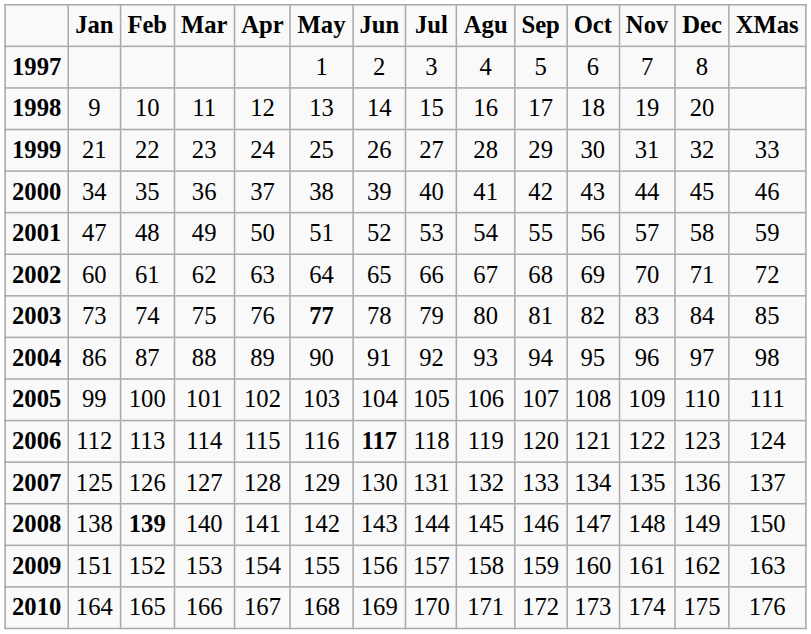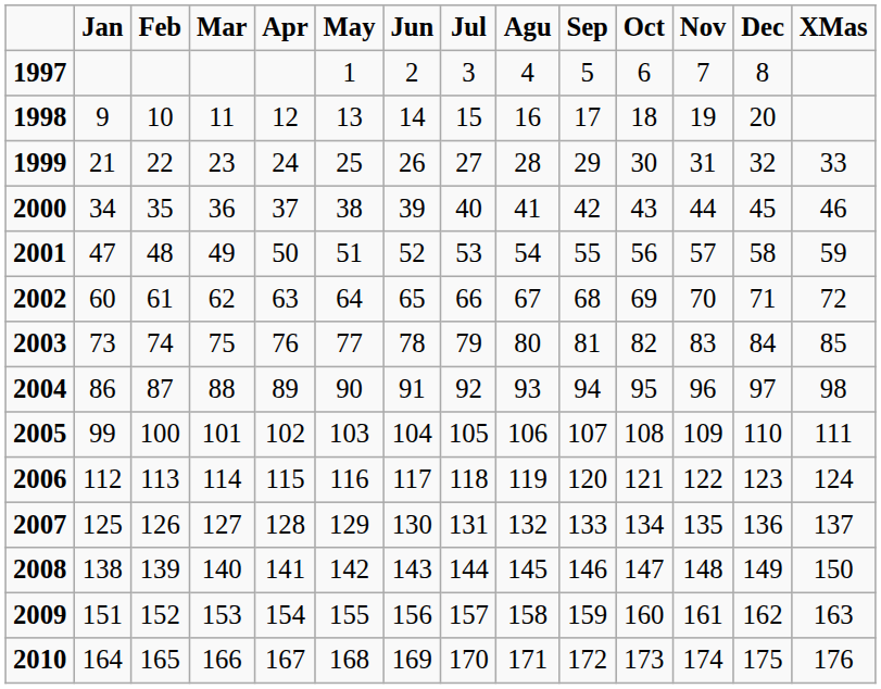2003 | May: bold -> normal
2006 | Jun: bold -> normal
2008 | Feb: bold -> normal
